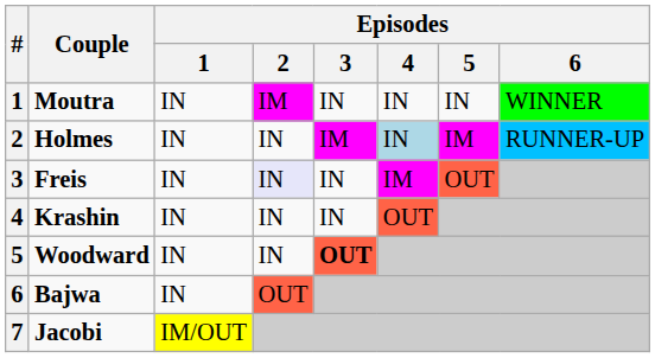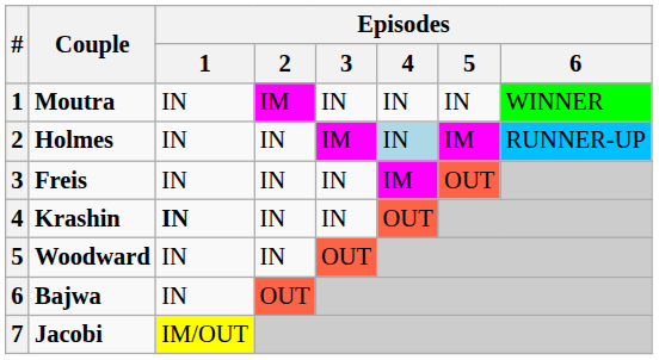Freis | Episodes / 2: lavender background -> no background
Krashin | Episodes / 1: normal -> bold
Woodward | Episodes / 3: bold -> normal
